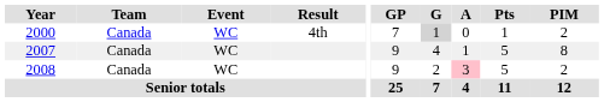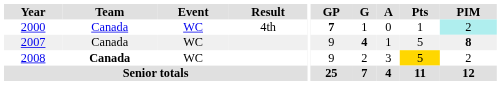2000 | GP: normal -> bold
2000 | G: lightgrey background -> no background
2000 | PIM: no background -> paleturquoise background
2007 | G: normal -> bold
2007 | PIM: normal -> bold
2008 | Team: normal -> bold
2008 | A: pink background -> no background
2008 | Pts: no background -> gold background
